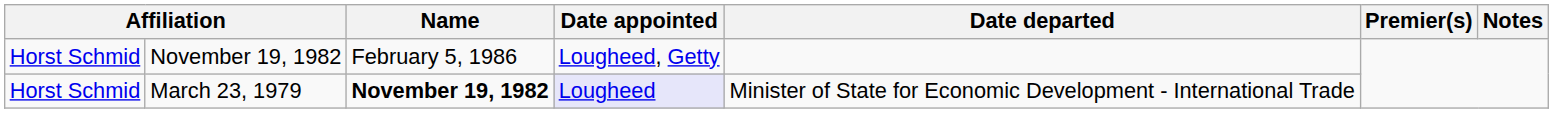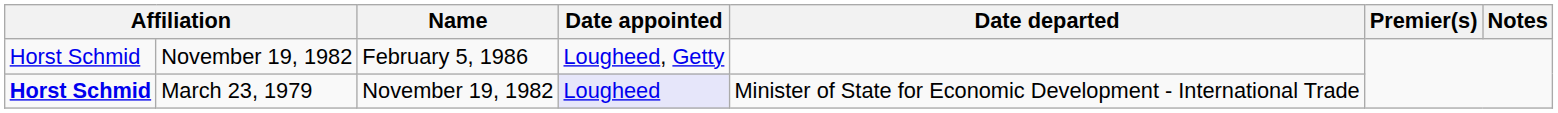March 23, 1979 | column 1: normal -> bold
March 23, 1979 | Name: bold -> normal
